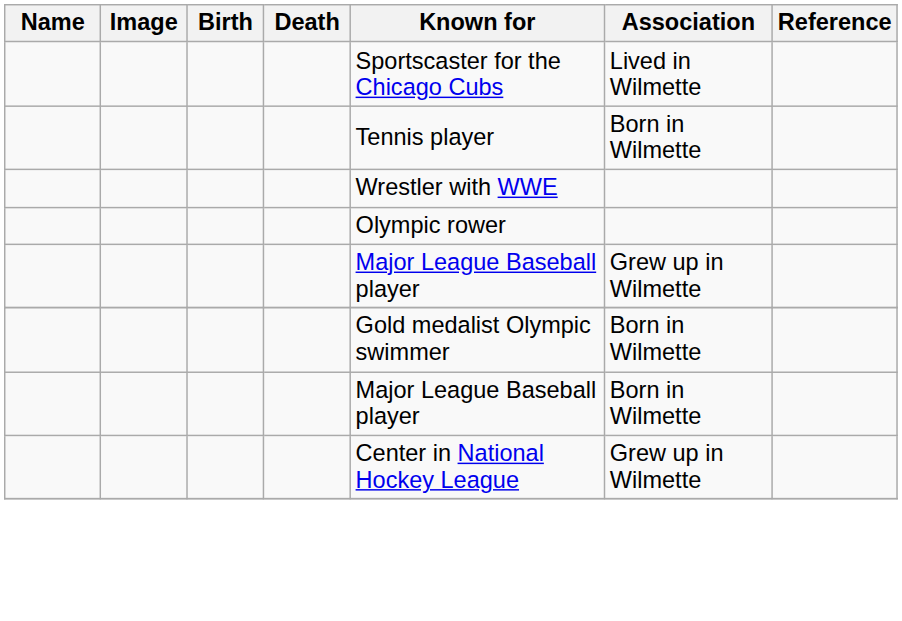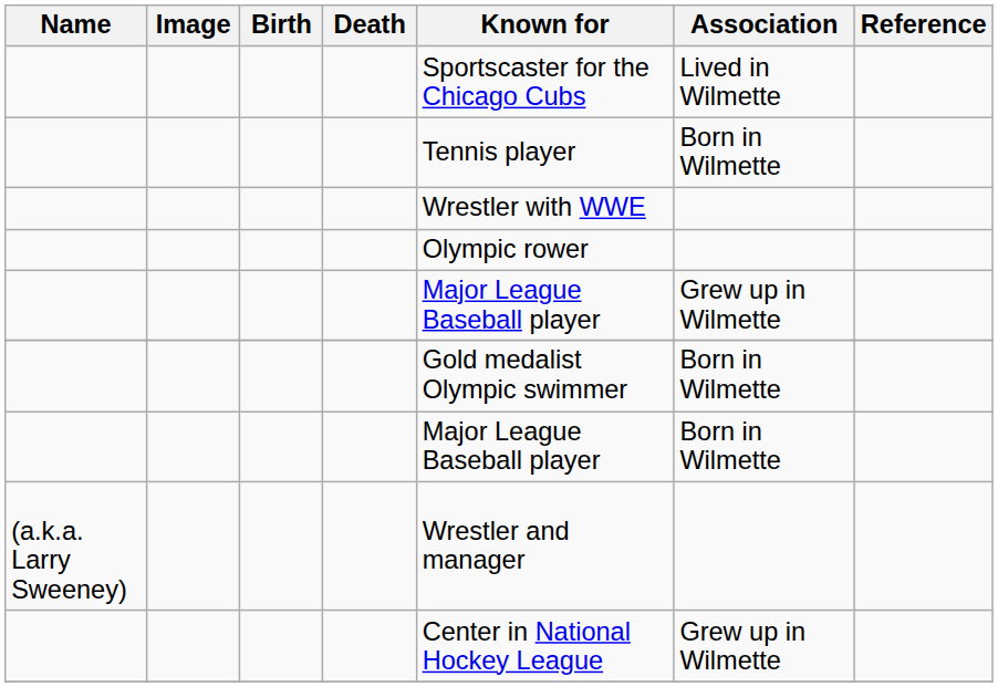+ row: (a.k.a. Larry Sweeney) | Wrestler and manager
